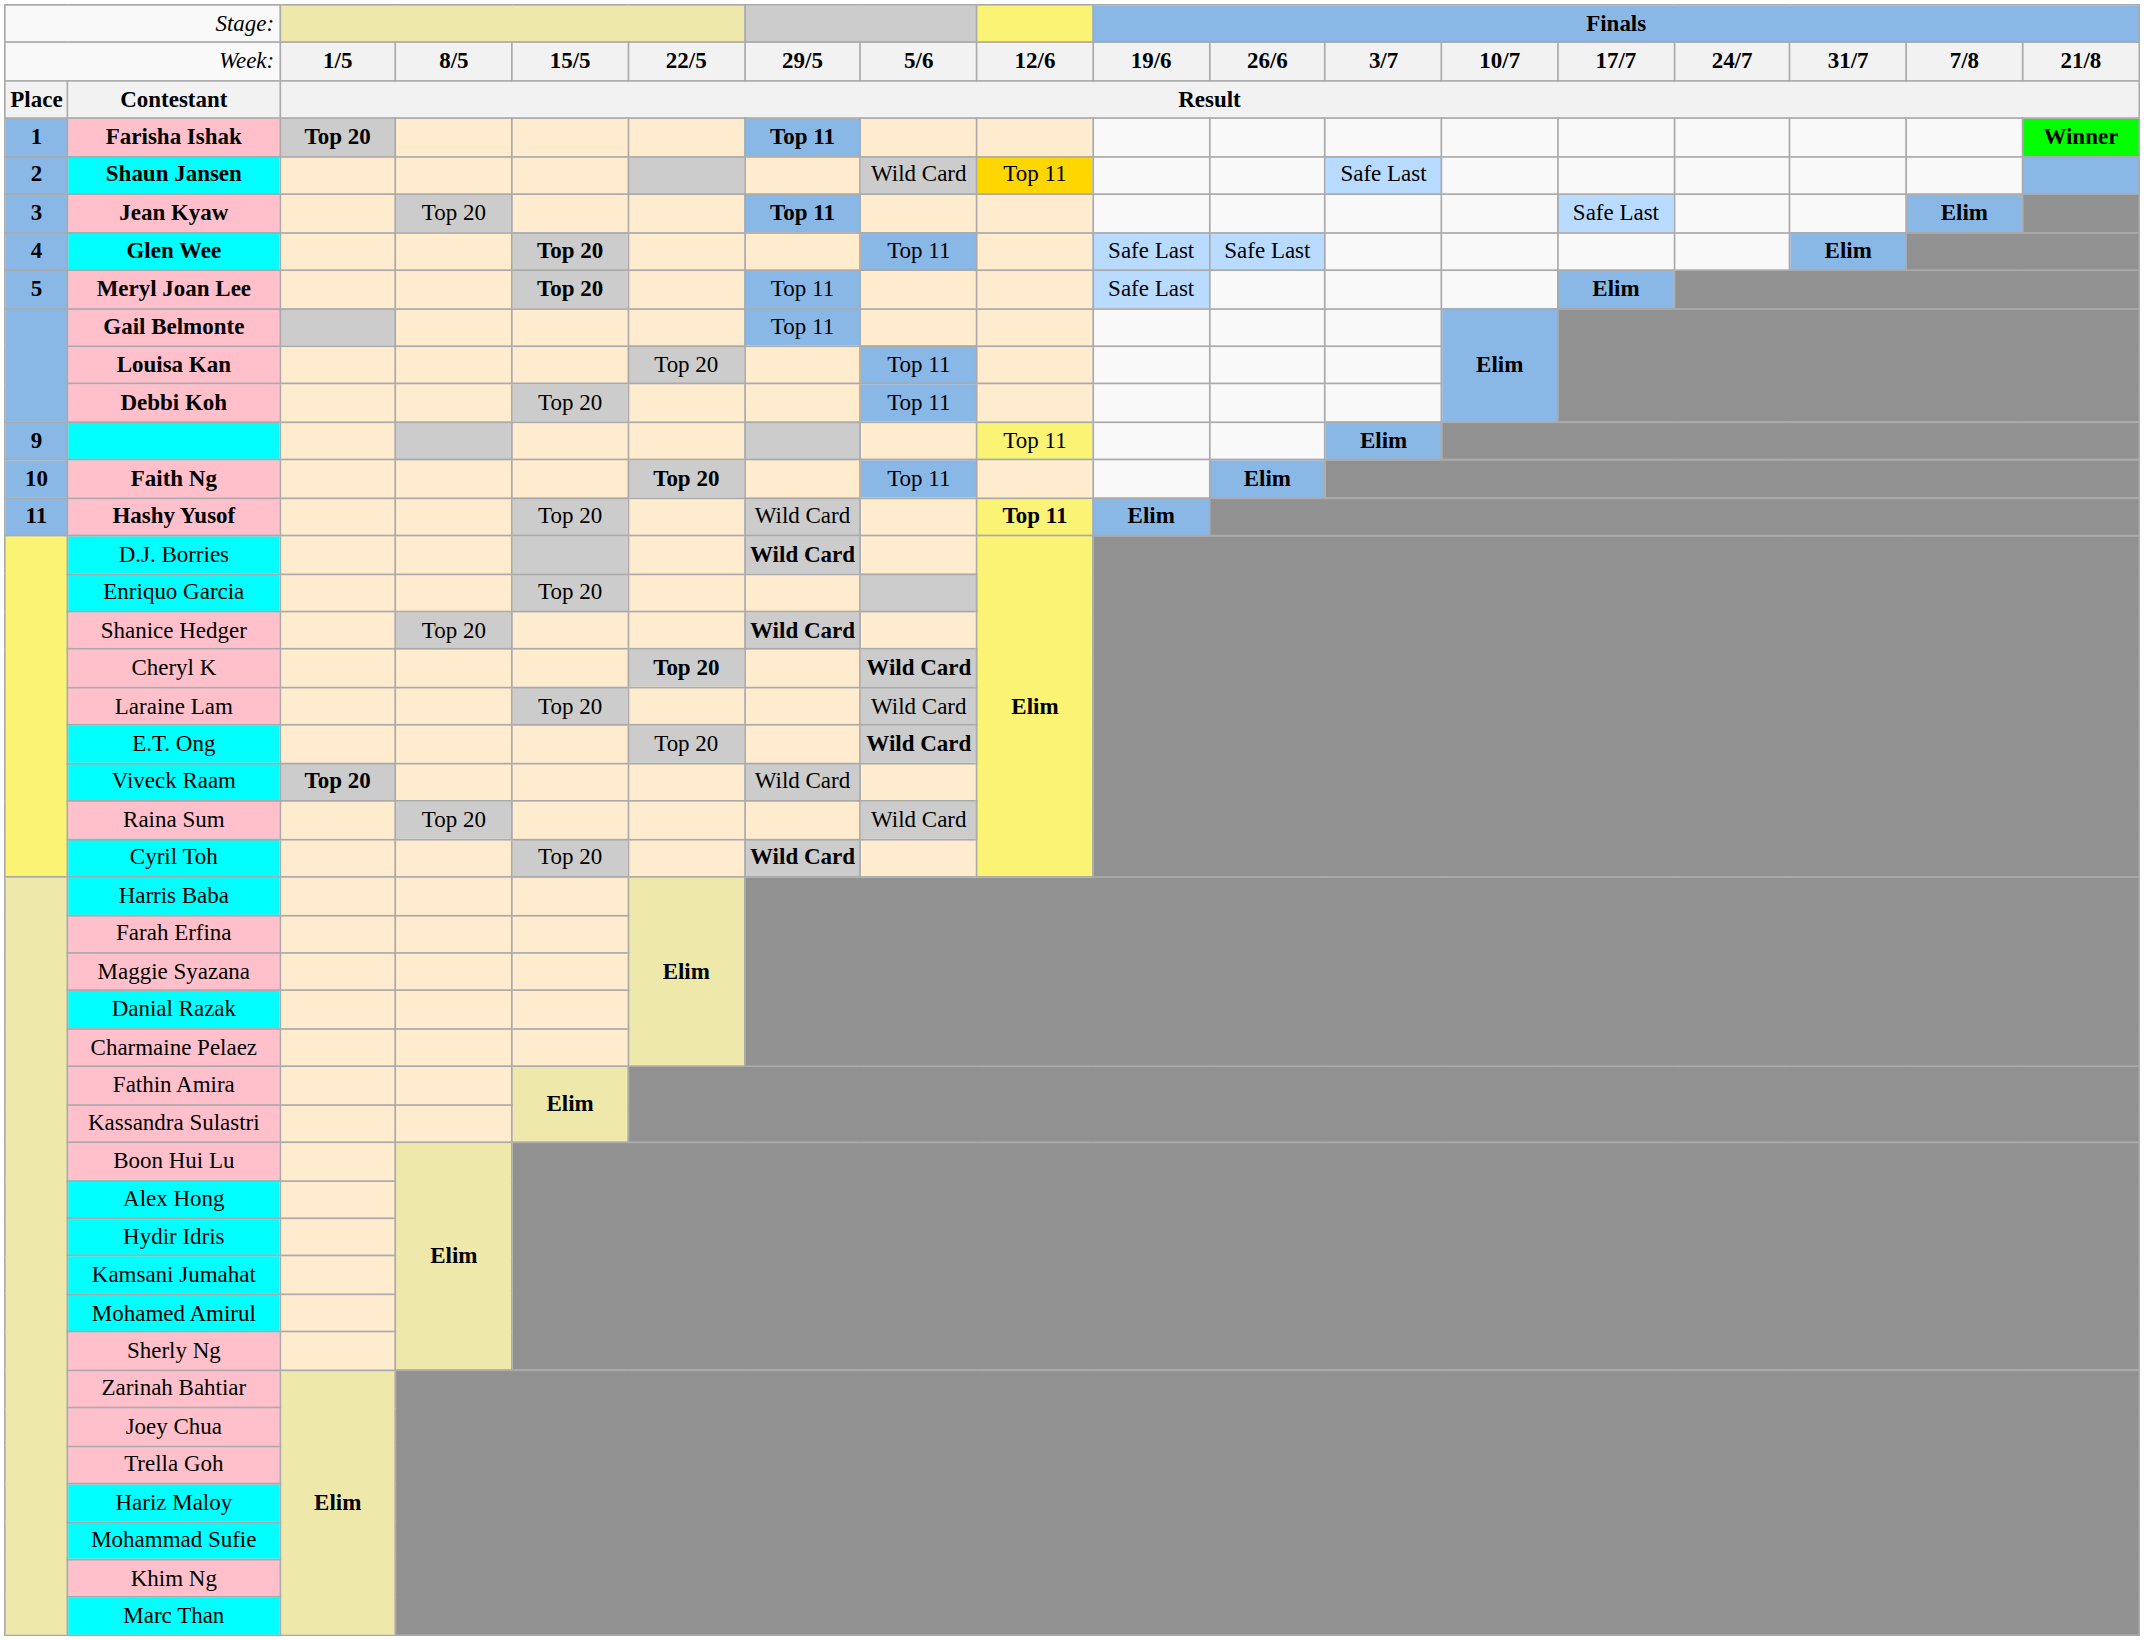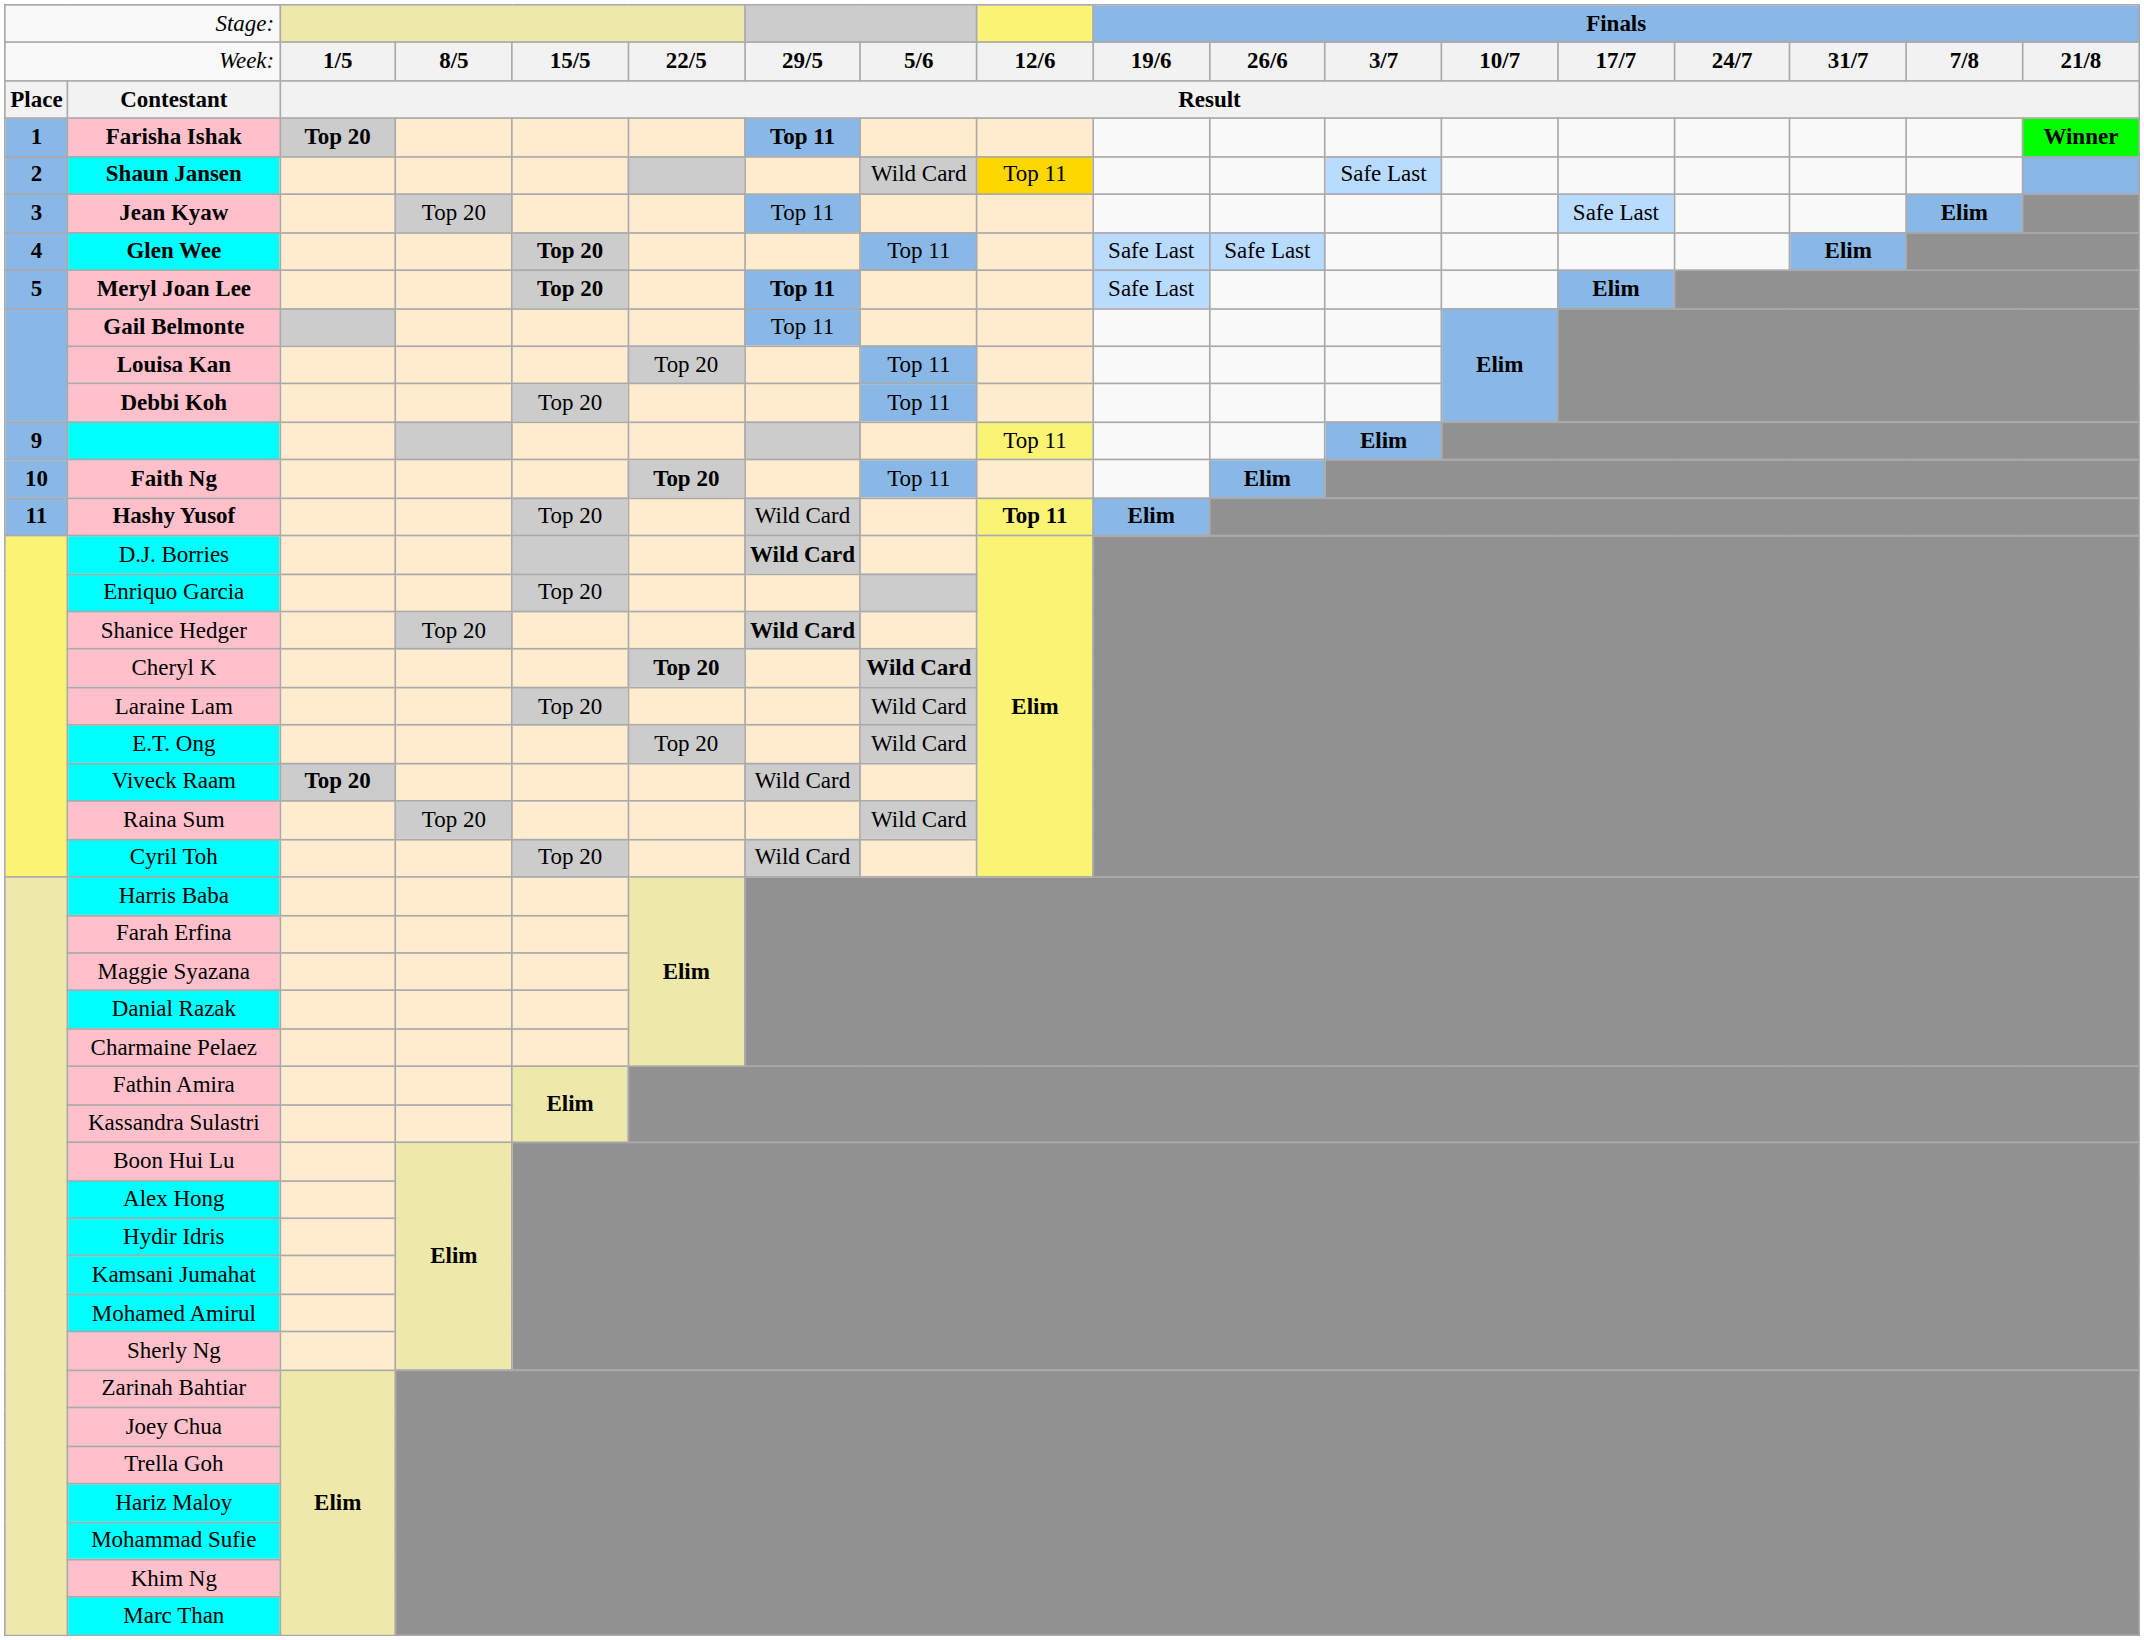Jean Kyaw | column 7: bold -> normal
Meryl Joan Lee | column 7: normal -> bold
E.T. Ong | column 8: bold -> normal
Cyril Toh | column 7: bold -> normal
